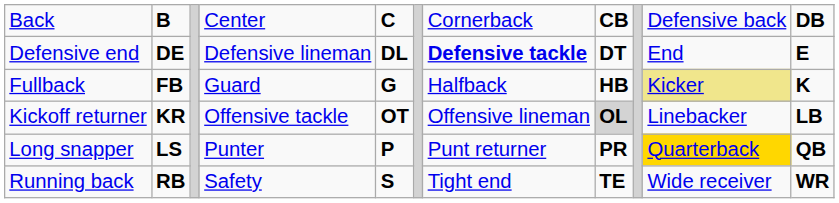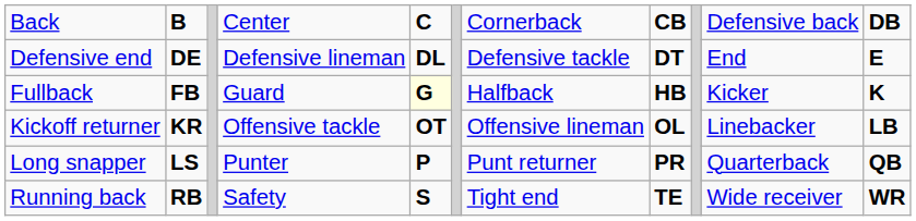Defensive end | column 7: bold -> normal
Fullback | column 5: no background -> lightyellow background
Fullback | column 10: khaki background -> no background
Kickoff returner | column 8: lightgrey background -> no background
Long snapper | column 10: gold background -> no background
